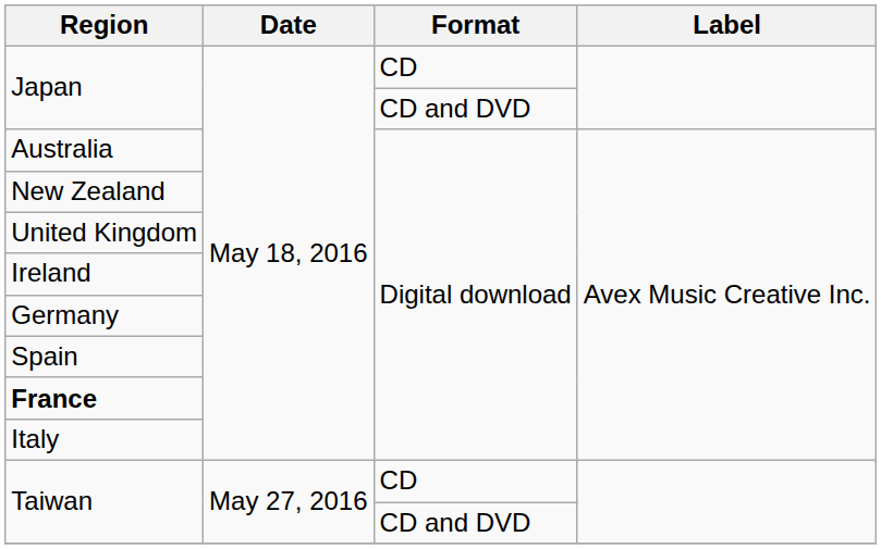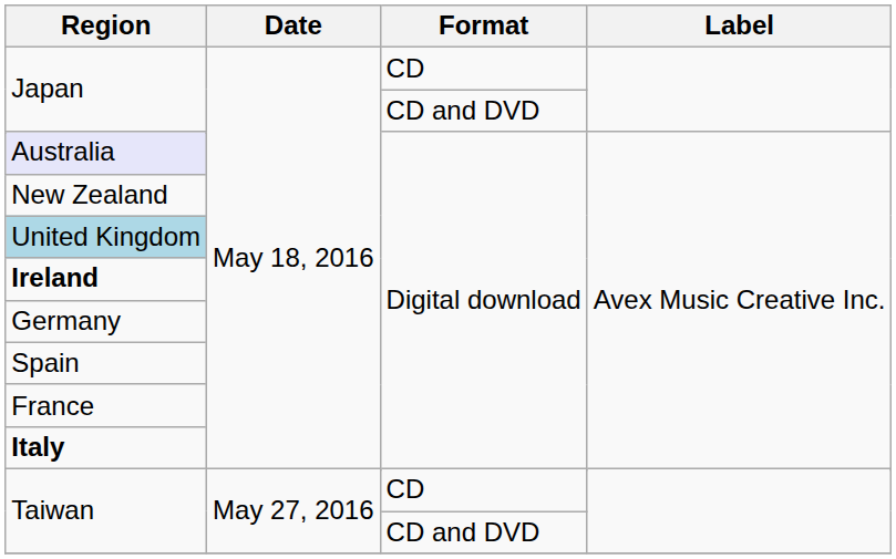Australia | Region: no background -> lavender background
United Kingdom | Region: no background -> lightblue background
Ireland | Region: normal -> bold
France | Region: bold -> normal
Italy | Region: normal -> bold
